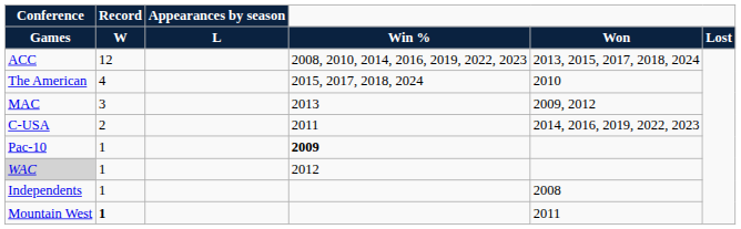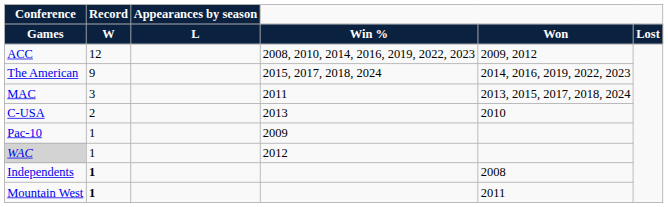ACC | Won: 2013, 2015, 2017, 2018, 2024 -> 2009, 2012
The American | Record / W: 4 -> 9
The American | Won: 2010 -> 2014, 2016, 2019, 2022, 2023
MAC | Win %: 2013 -> 2011
MAC | Won: 2009, 2012 -> 2013, 2015, 2017, 2018, 2024
C-USA | Win %: 2011 -> 2013
C-USA | Won: 2014, 2016, 2019, 2022, 2023 -> 2010
Pac-10 | Win %: bold -> normal
Independents | Record / W: normal -> bold
